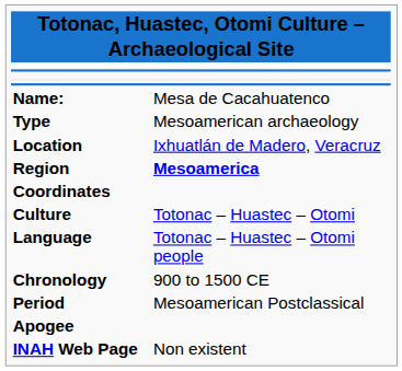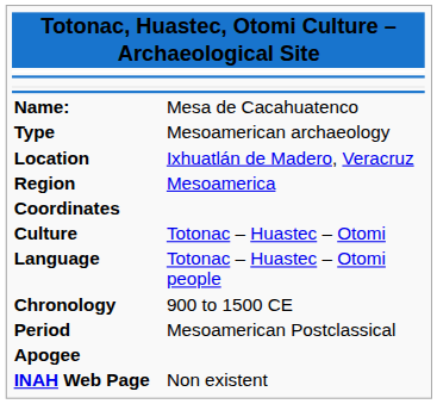Region | column 2: bold -> normal
